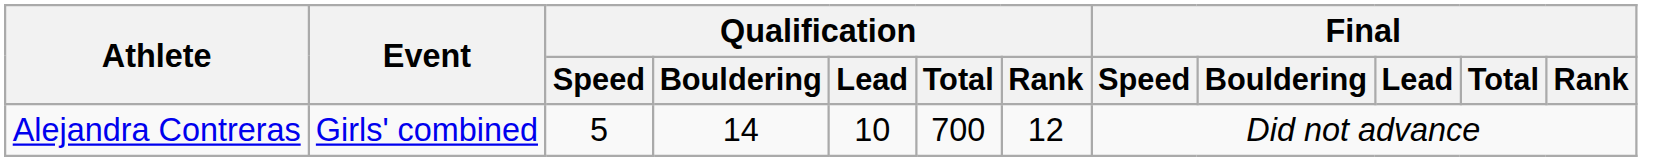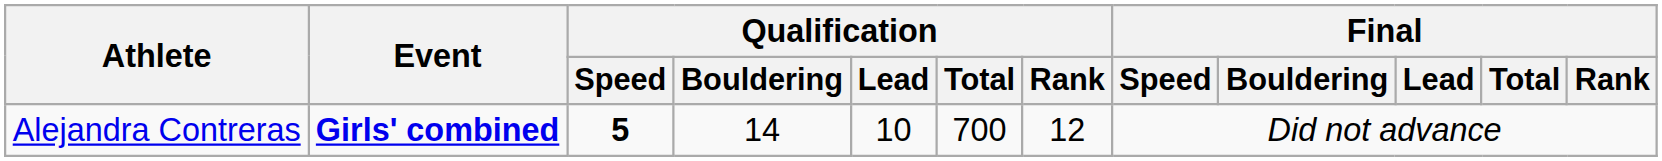row 3 | Event: normal -> bold
row 3 | Qualification / Speed: normal -> bold
